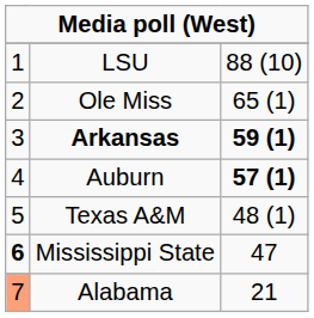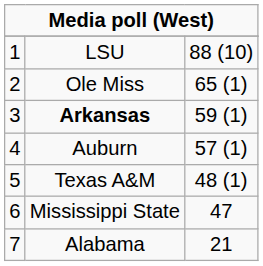Arkansas | column 3: bold -> normal
Auburn | column 3: bold -> normal
Mississippi State | column 1: bold -> normal
Alabama | column 1: lightsalmon background -> no background
